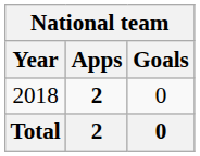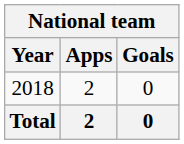2018 | Apps: bold -> normal
